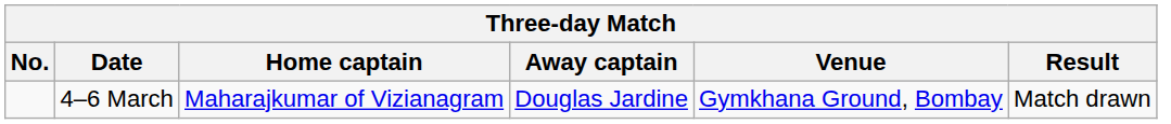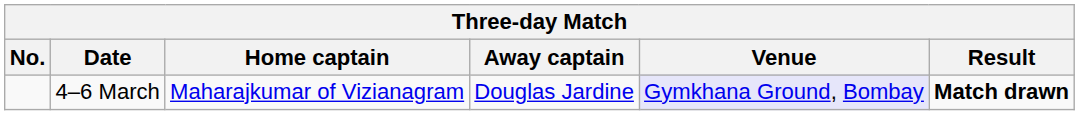4–6 March | Venue: no background -> lavender background
4–6 March | Result: normal -> bold
